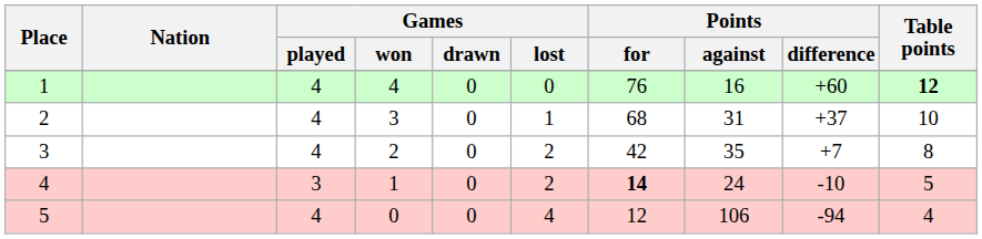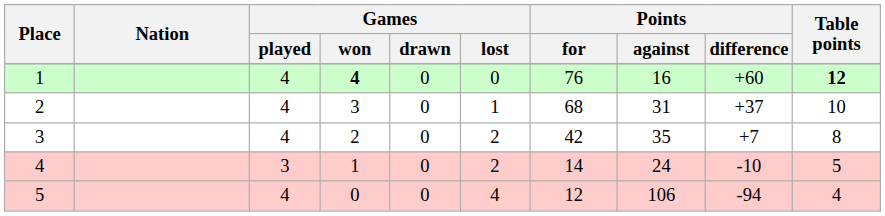row 3 | Games / won: normal -> bold
row 6 | Points / for: bold -> normal
